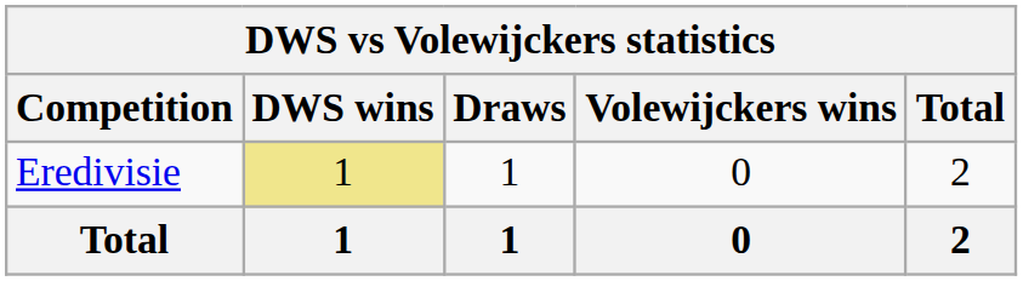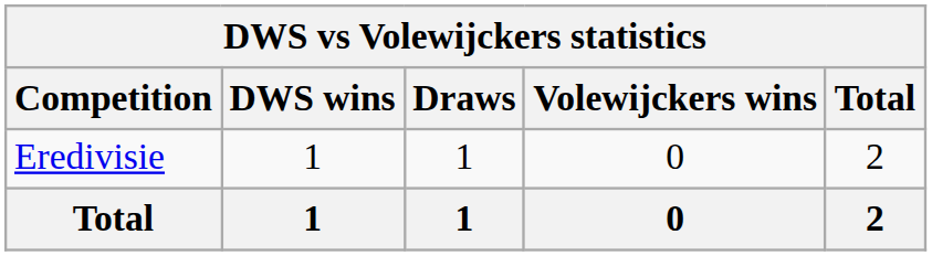Eredivisie | DWS wins: khaki background -> no background
